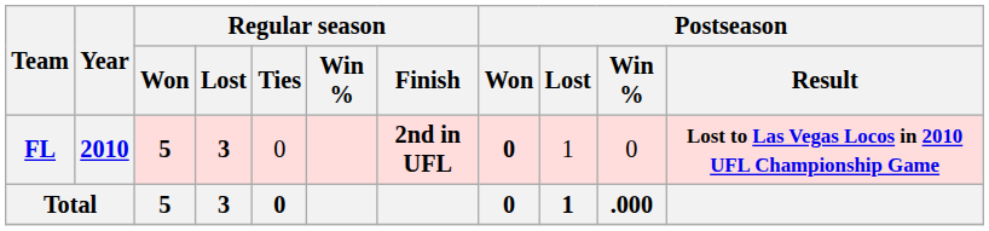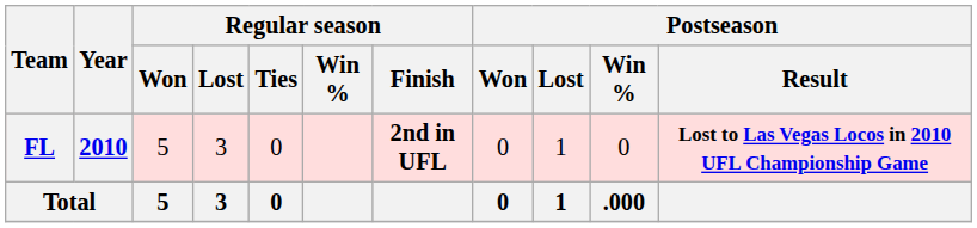FL | Regular season / Won: bold -> normal
FL | Regular season / Lost: bold -> normal
FL | Postseason / Won: bold -> normal
